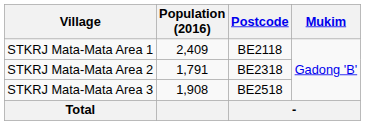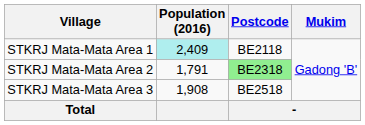STKRJ Mata-Mata Area 1 | Population (2016): no background -> paleturquoise background
STKRJ Mata-Mata Area 2 | Postcode: no background -> lightgreen background
